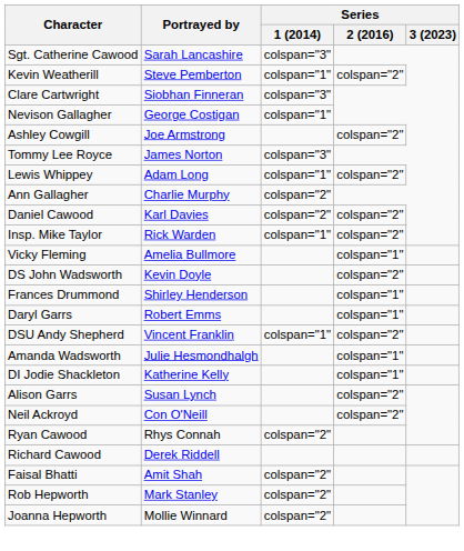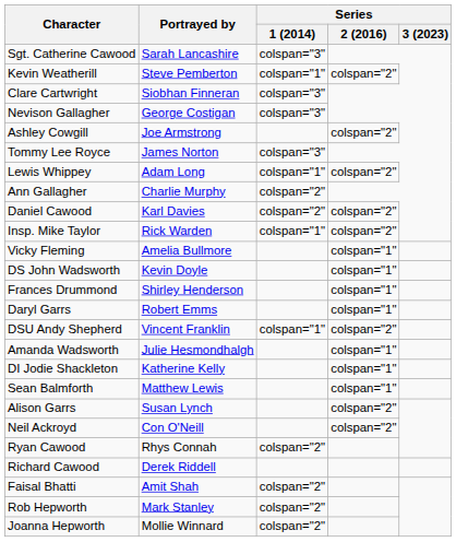Nevison Gallagher | Series / 1 (2014): colspan="1" -> colspan="3"
DS John Wadsworth | Series / 2 (2016): colspan="2" -> colspan="1"
+ row: Sean Balmforth | Matthew Lewis | colspan="1"
